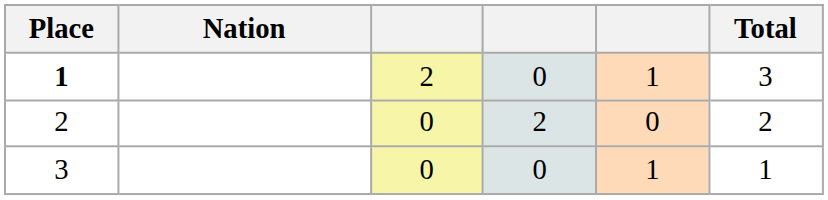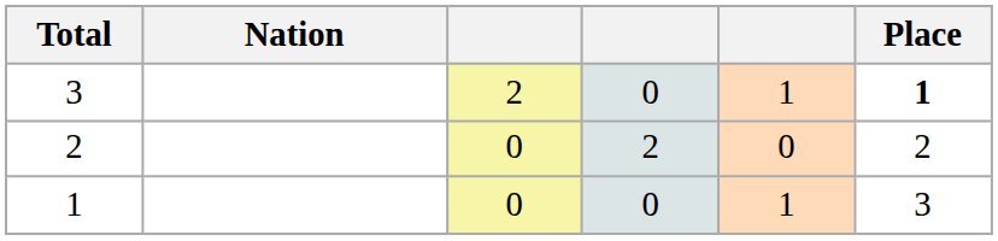columns swapped: Place <-> Total
